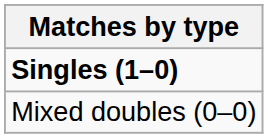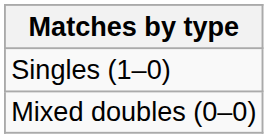row 2 | column 1: bold -> normal
